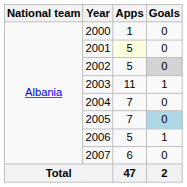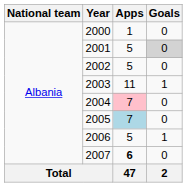2001 | Apps: lightyellow background -> no background
2001 | Goals: no background -> lightgrey background
2002 | Goals: lightgrey background -> no background
2004 | Apps: no background -> pink background
2005 | Apps: no background -> lightblue background
2005 | Goals: lightblue background -> no background
2007 | Apps: normal -> bold
